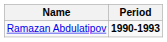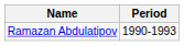Ramazan Abdulatipov | Period: bold -> normal
